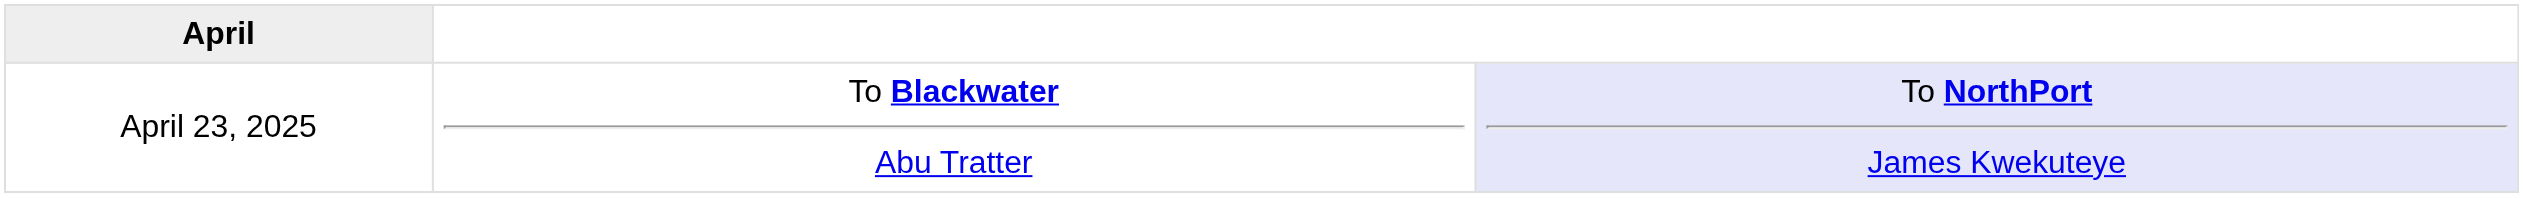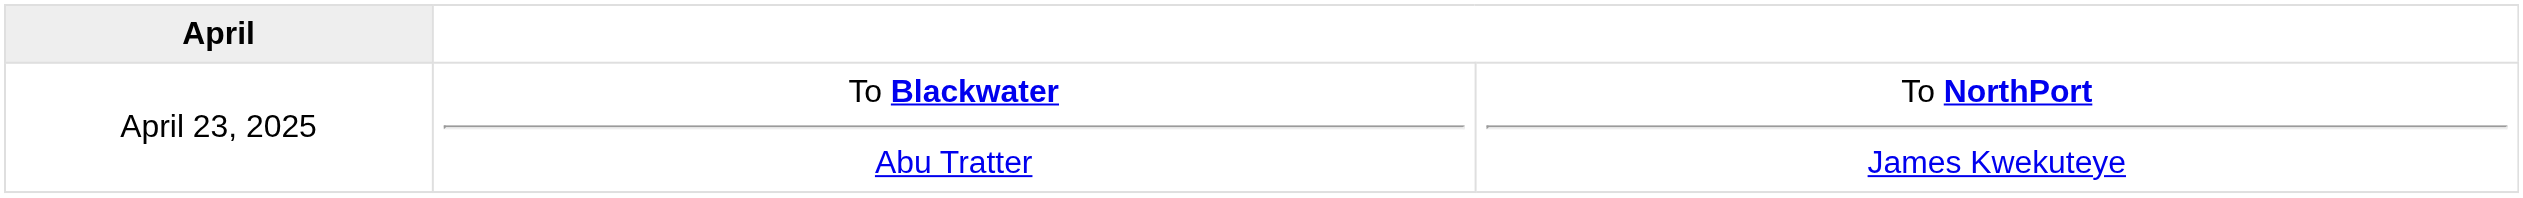April 23, 2025 | column 3: lavender background -> no background
